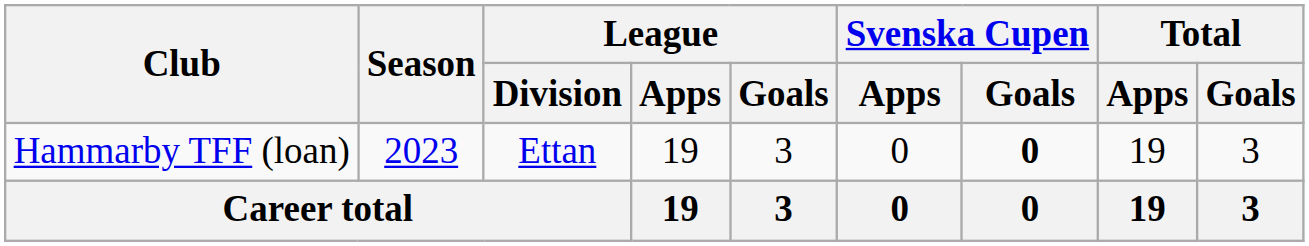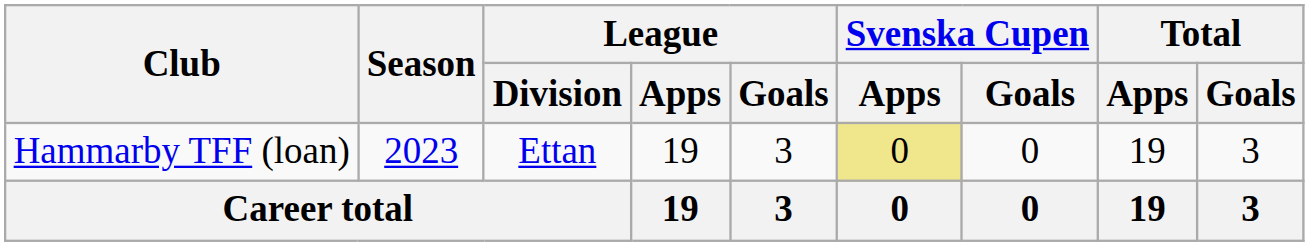Hammarby TFF (loan) | Svenska Cupen / Apps: no background -> khaki background
Hammarby TFF (loan) | Svenska Cupen / Goals: bold -> normal
